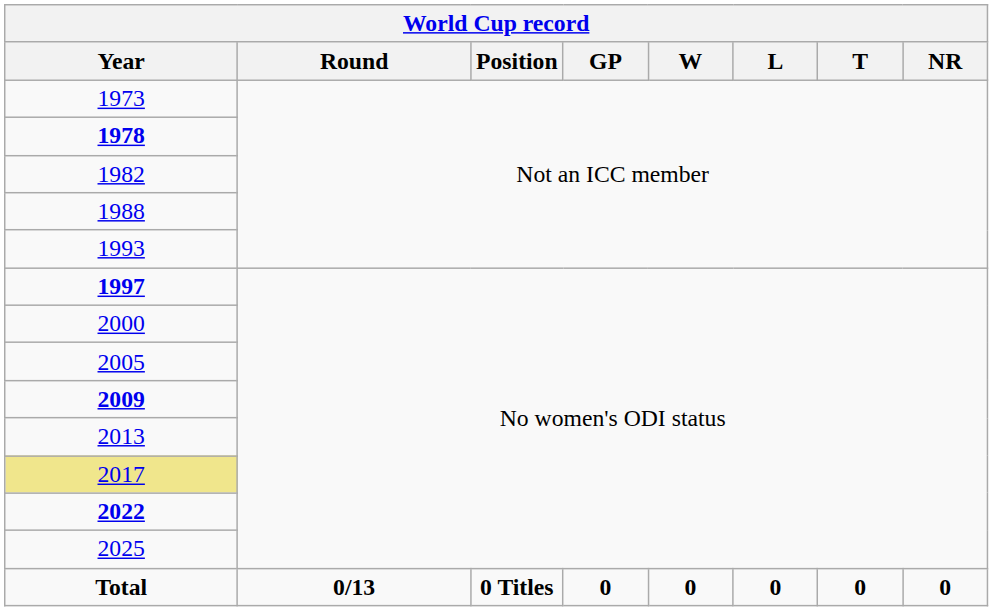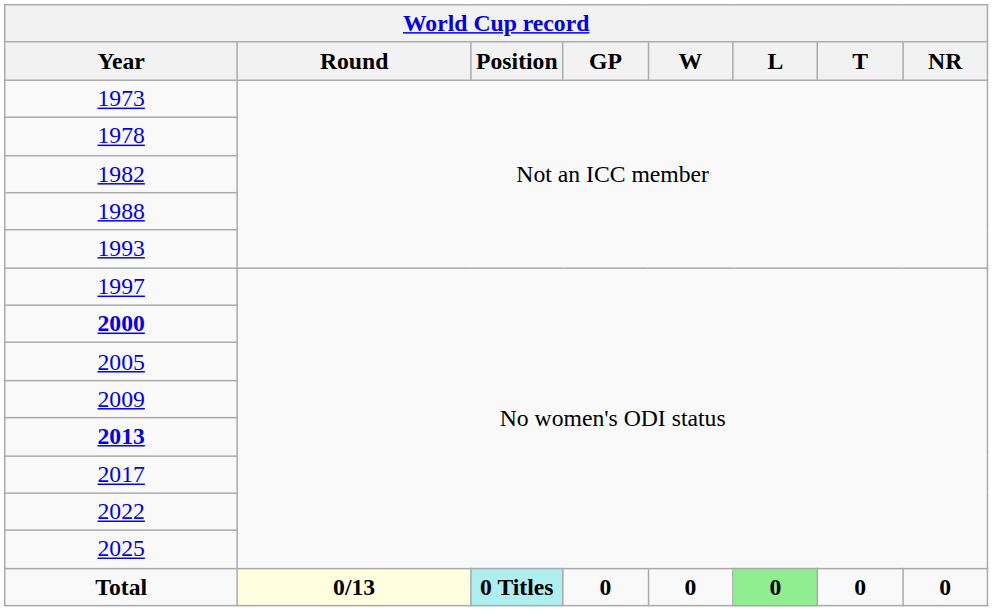1978 | Year: bold -> normal
1997 | Year: bold -> normal
2000 | Year: normal -> bold
2009 | Year: bold -> normal
2013 | Year: normal -> bold
2017 | Year: khaki background -> no background
2022 | Year: bold -> normal
Total | Round: no background -> lightyellow background
Total | Position: no background -> paleturquoise background
Total | L: no background -> lightgreen background
